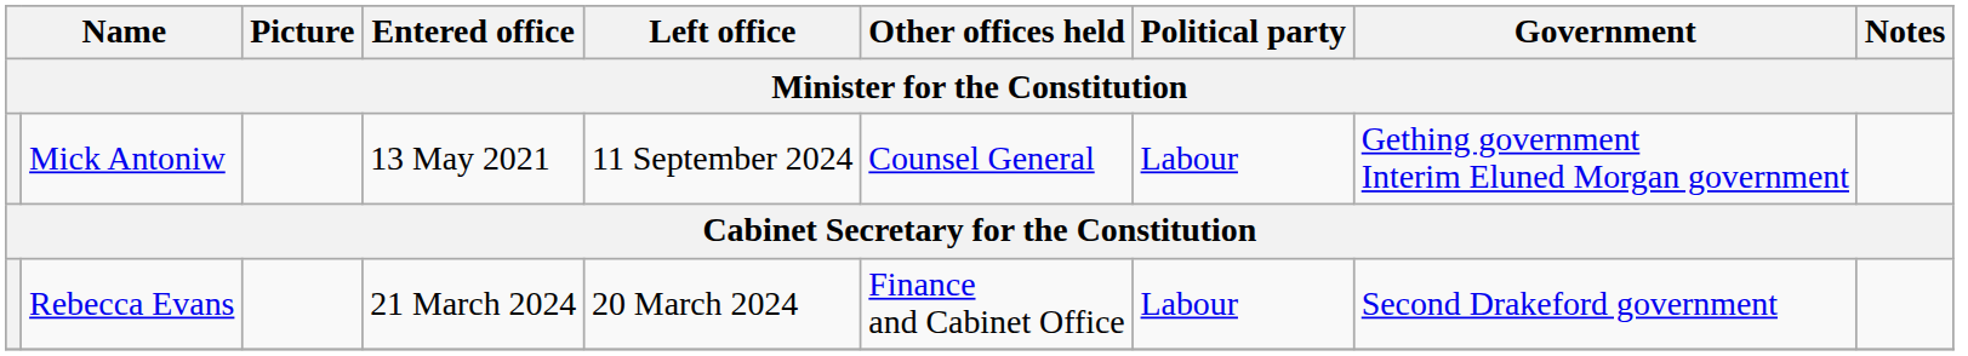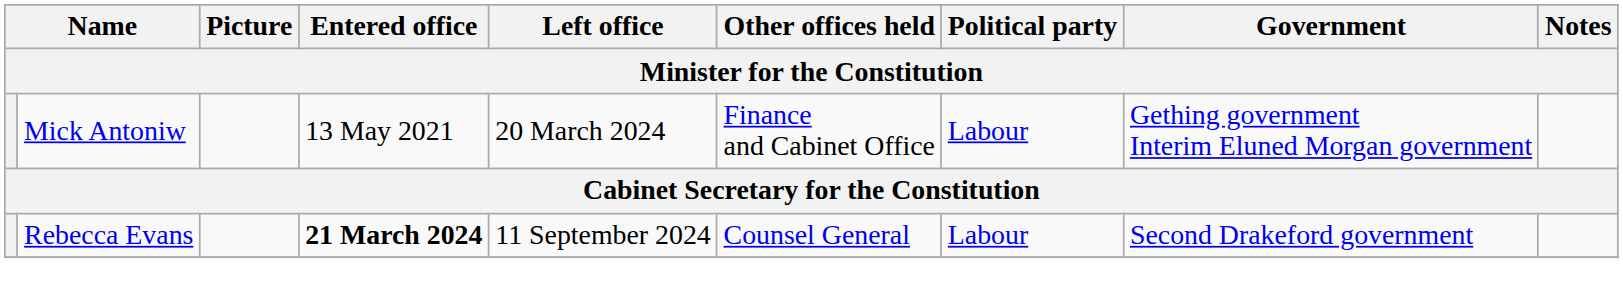Mick Antoniw | Left office: 11 September 2024 -> 20 March 2024
Mick Antoniw | Other offices held: Counsel General -> Finance and Cabinet Office
Rebecca Evans | Entered office: normal -> bold
Rebecca Evans | Left office: 20 March 2024 -> 11 September 2024
Rebecca Evans | Other offices held: Finance and Cabinet Office -> Counsel General
